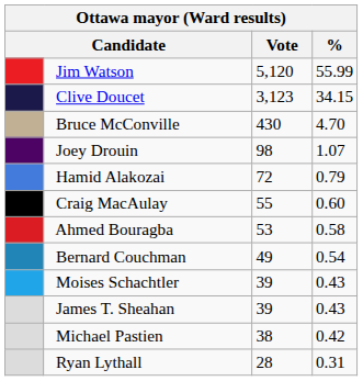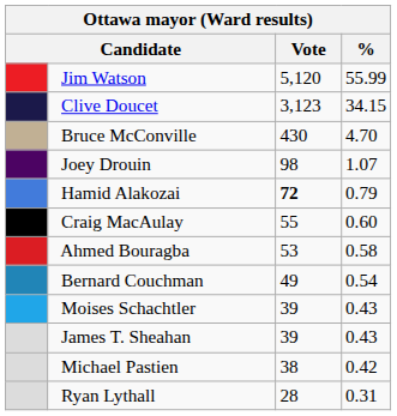Hamid Alakozai | Vote: normal -> bold
